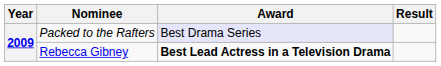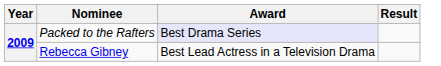Rebecca Gibney | Award: bold -> normal
